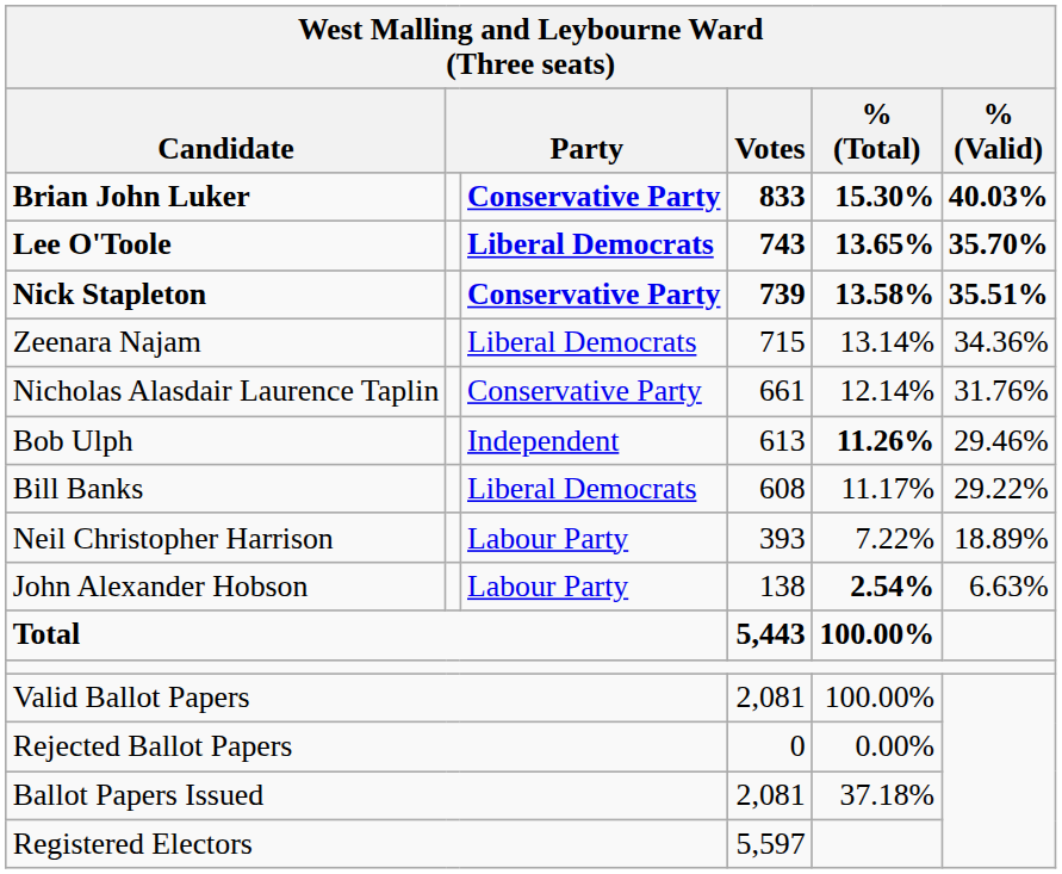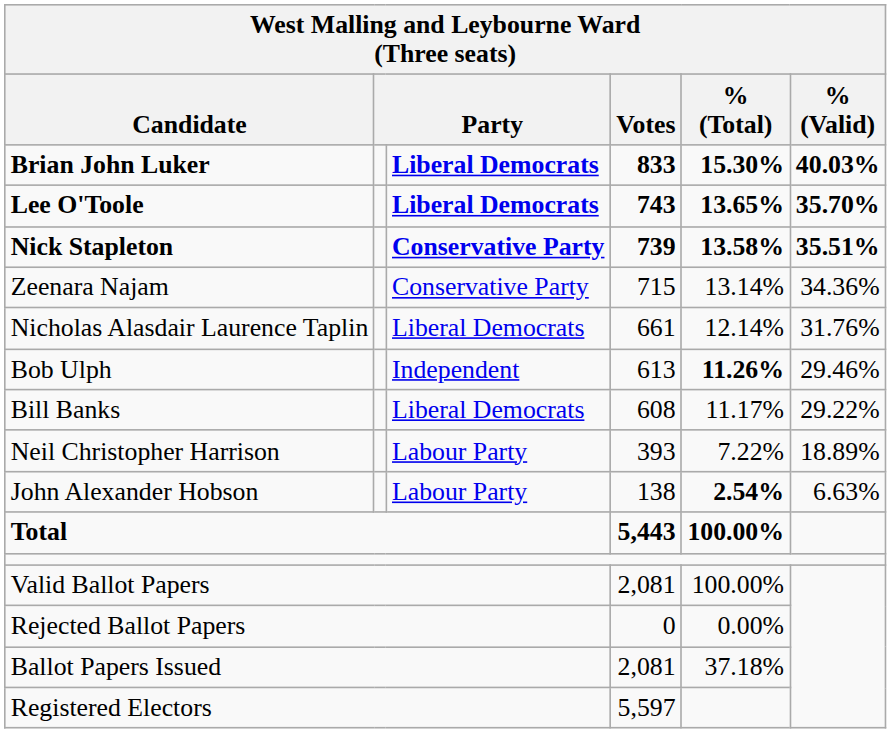Brian John Luker | column 3: Conservative Party -> Liberal Democrats
Zeenara Najam | column 3: Liberal Democrats -> Conservative Party
Nicholas Alasdair Laurence Taplin | column 3: Conservative Party -> Liberal Democrats
